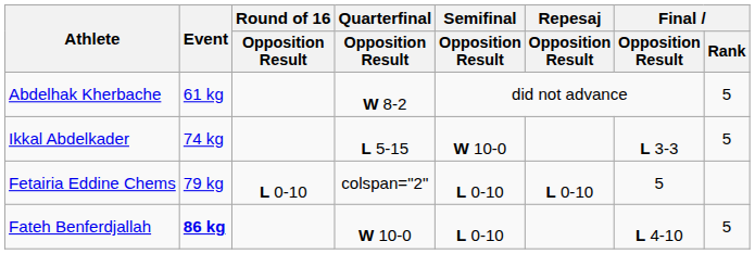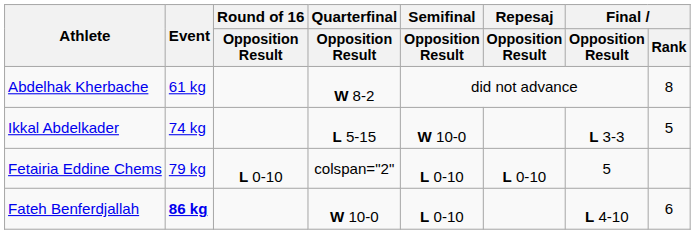Abdelhak Kherbache | Final / Rank: 5 -> 8
Fateh Benferdjallah | Final / Rank: 5 -> 6
